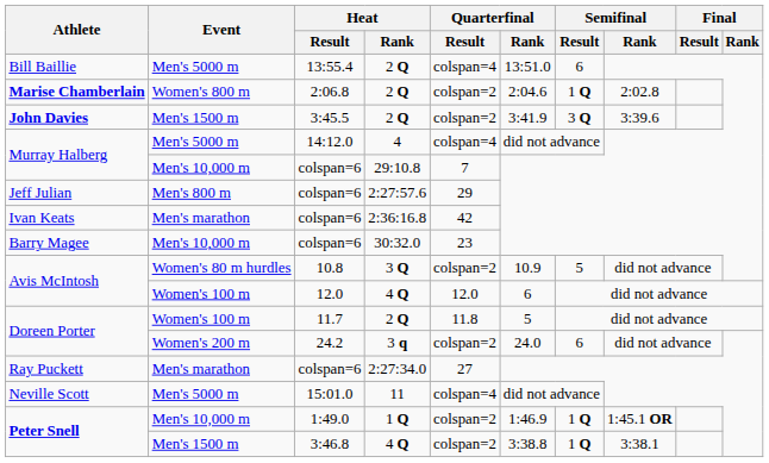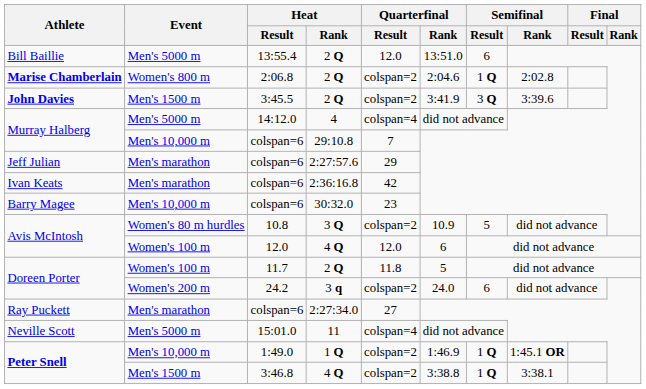Bill Baillie | Quarterfinal / Result: colspan=4 -> 12.0
Jeff Julian | Event: Men's 800 m -> Men's marathon
